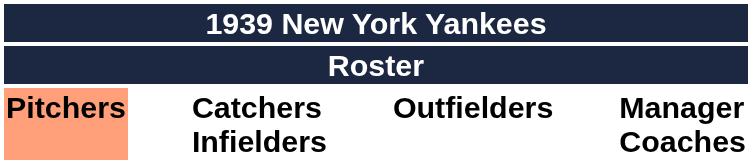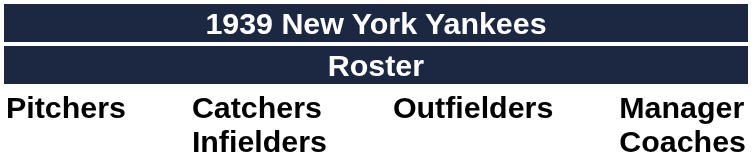Pitchers | column 1: lightsalmon background -> no background
